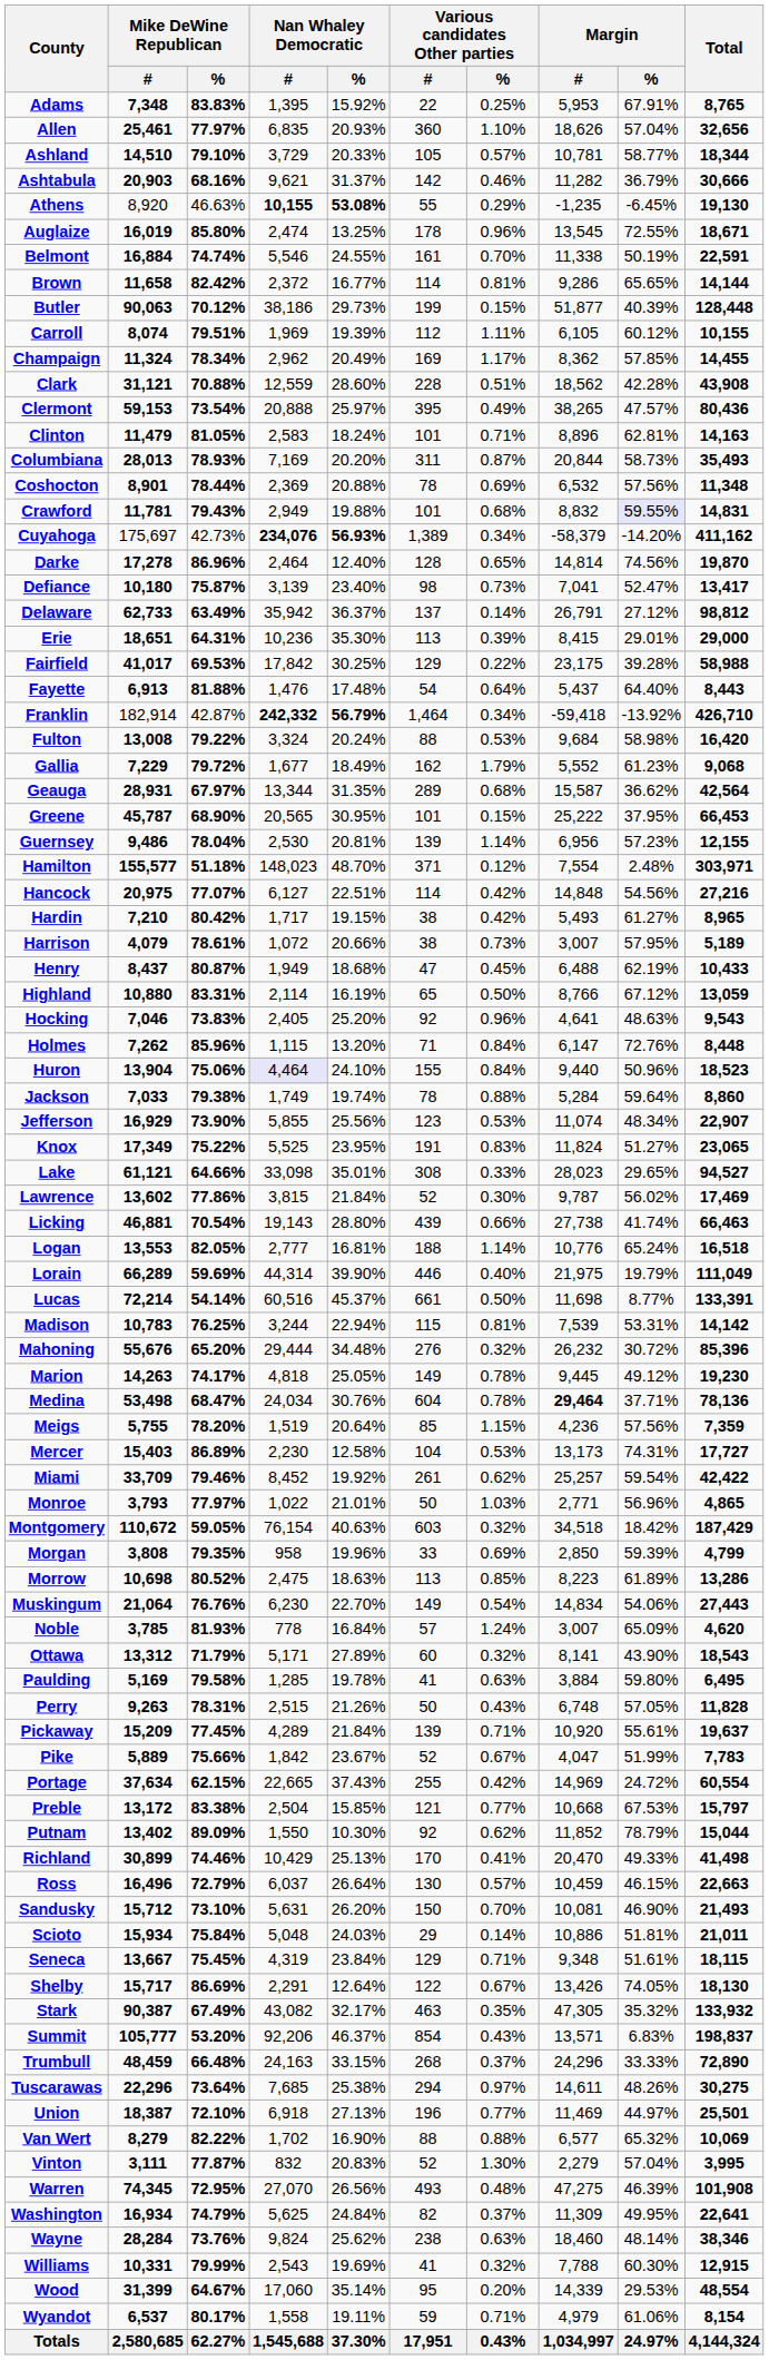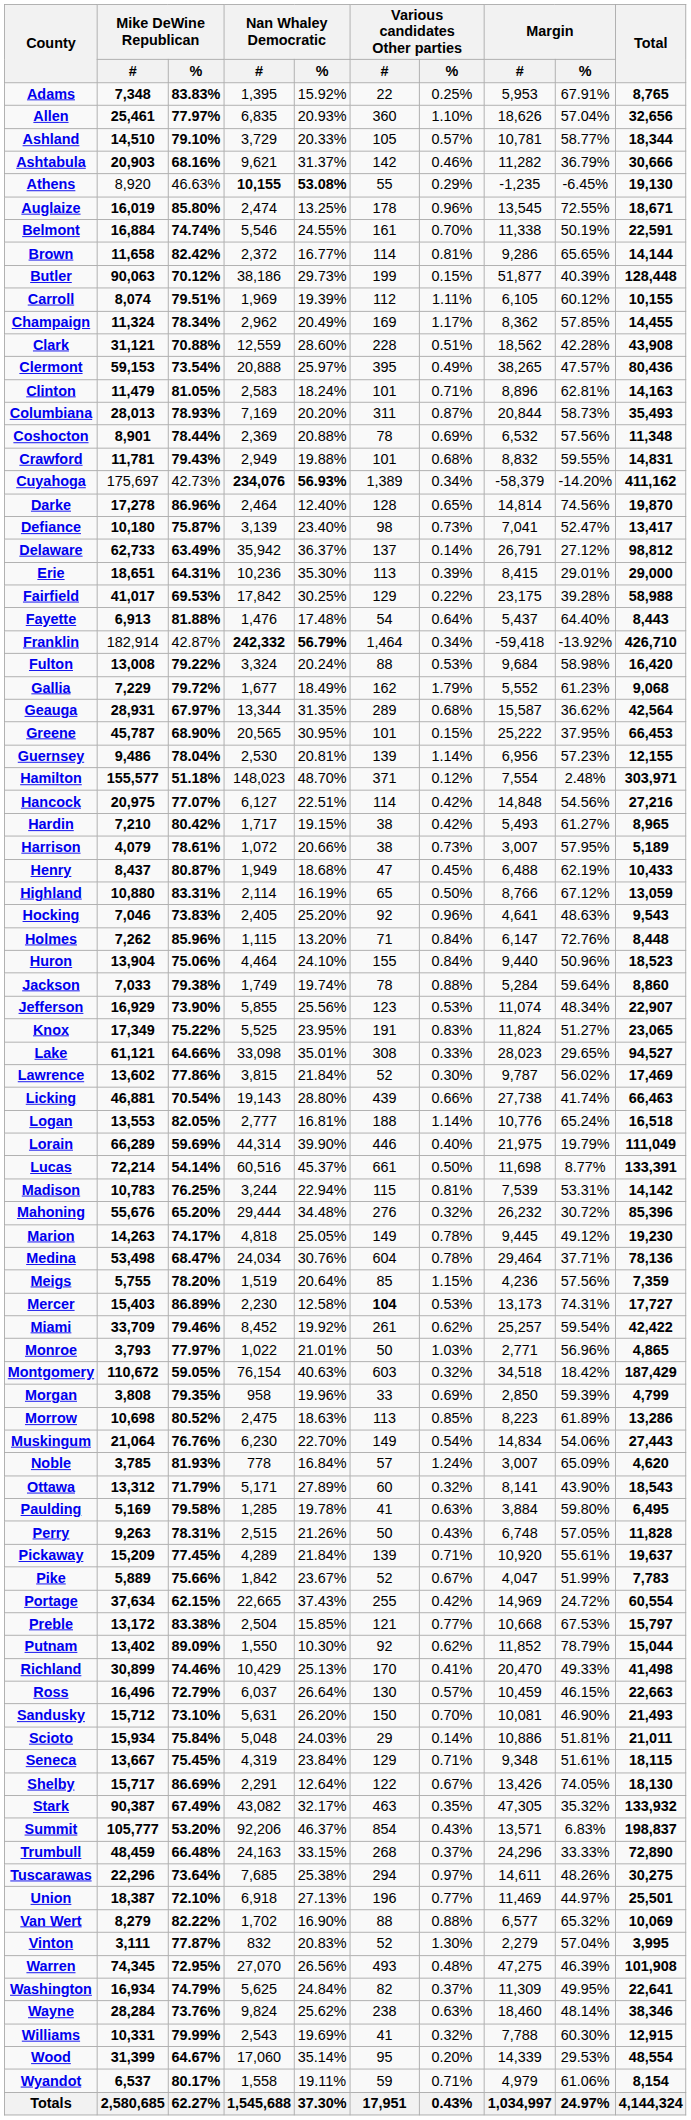Crawford | Margin / %: lavender background -> no background
Huron | Nan Whaley Democratic / #: lavender background -> no background
Medina | Margin / #: bold -> normal
Mercer | Various candidates Other parties / #: normal -> bold
